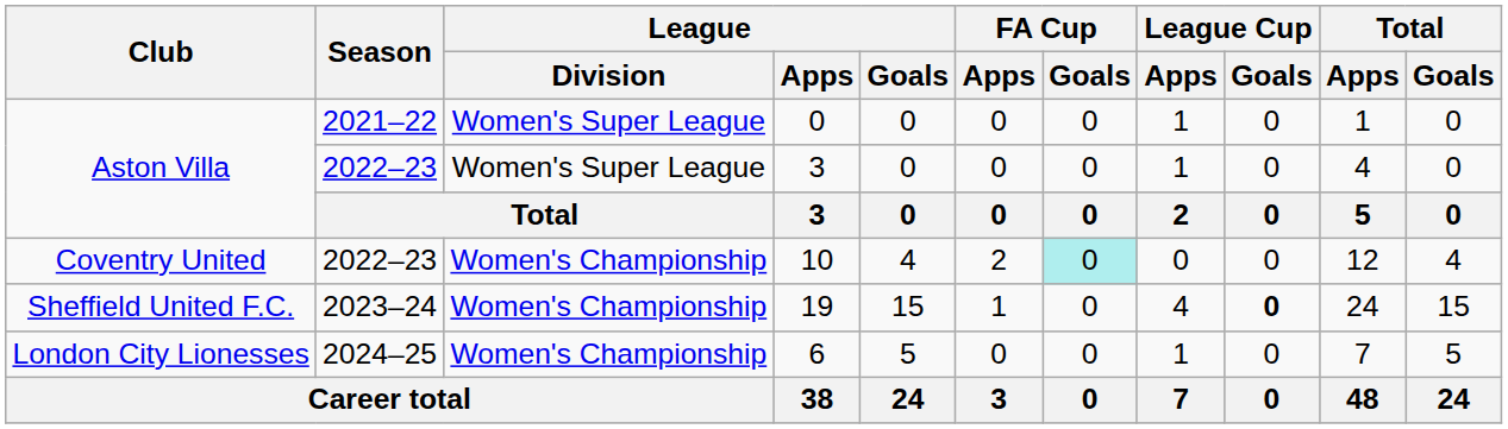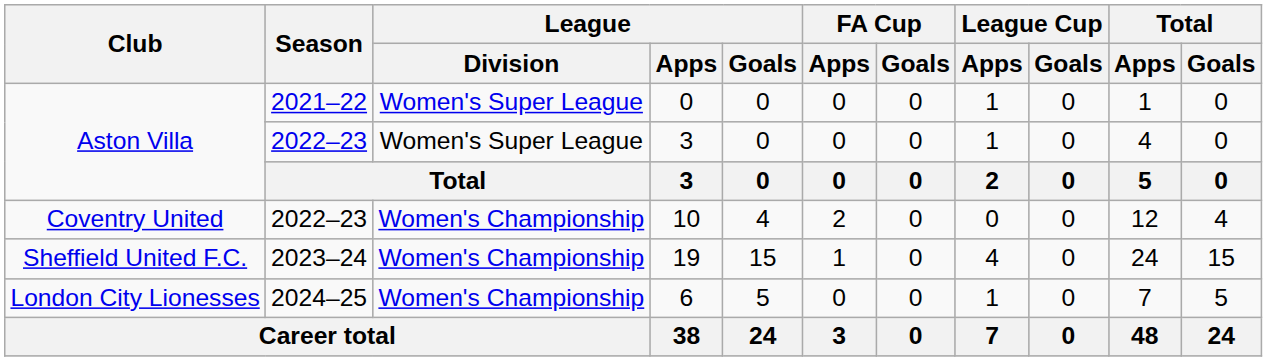10 | FA Cup / Goals: paleturquoise background -> no background
19 | League Cup / Goals: bold -> normal
